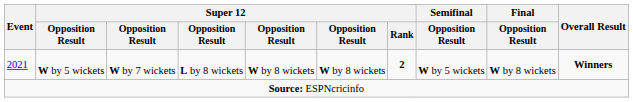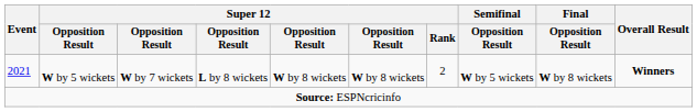2021 | Super 12 / Rank: bold -> normal
